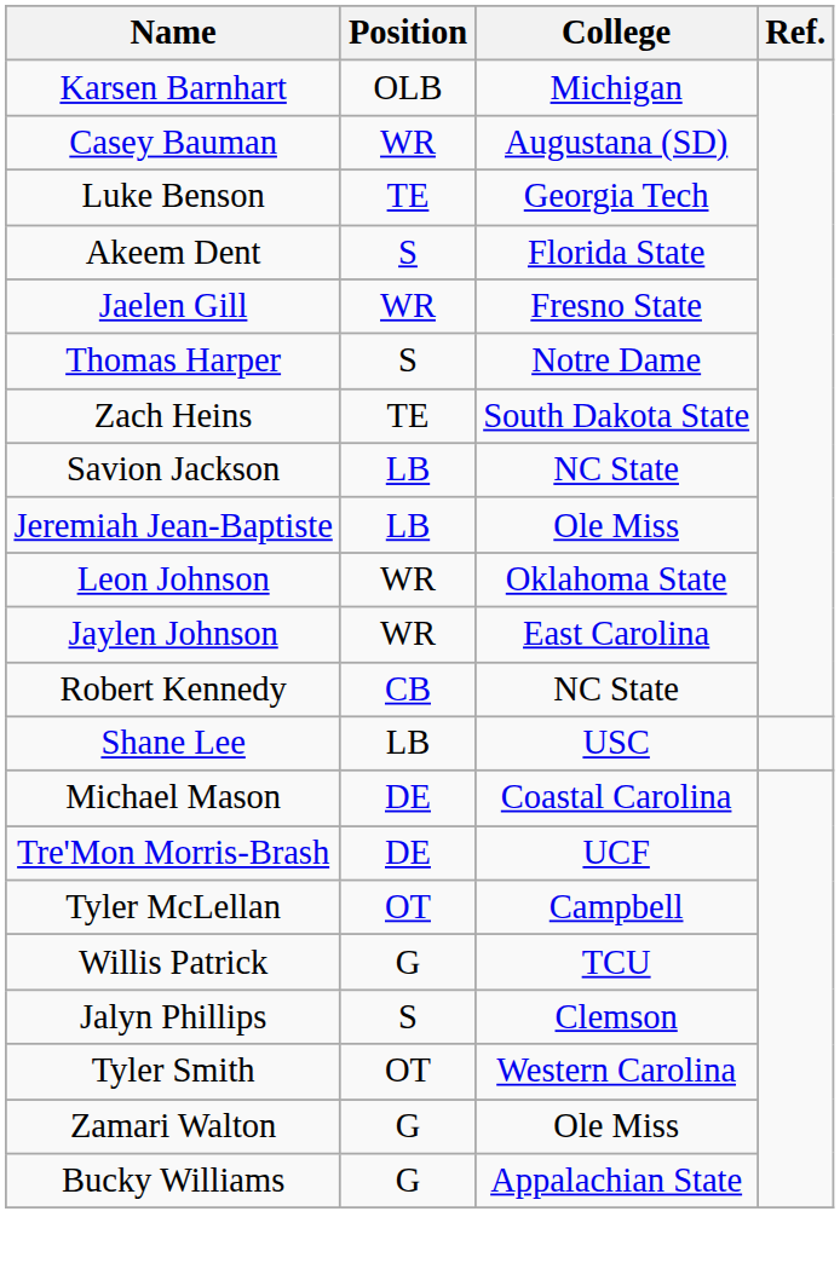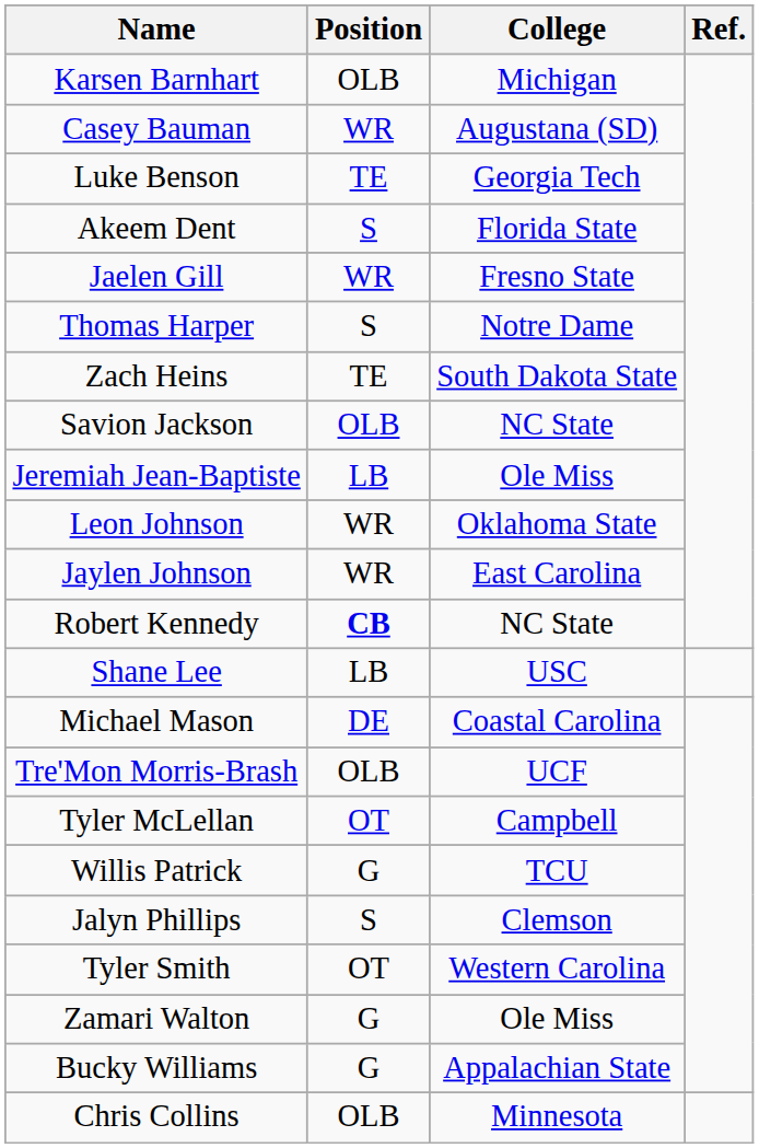Savion Jackson | Position: LB -> OLB
Robert Kennedy | Position: normal -> bold
Tre'Mon Morris-Brash | Position: DE -> OLB
+ row: Chris Collins | OLB | Minnesota
